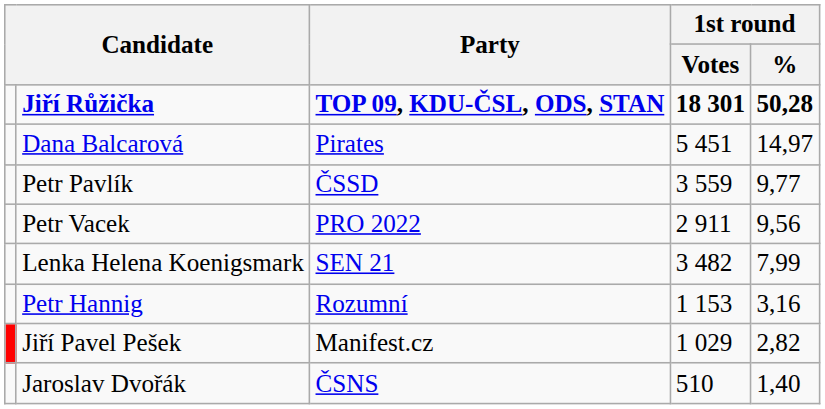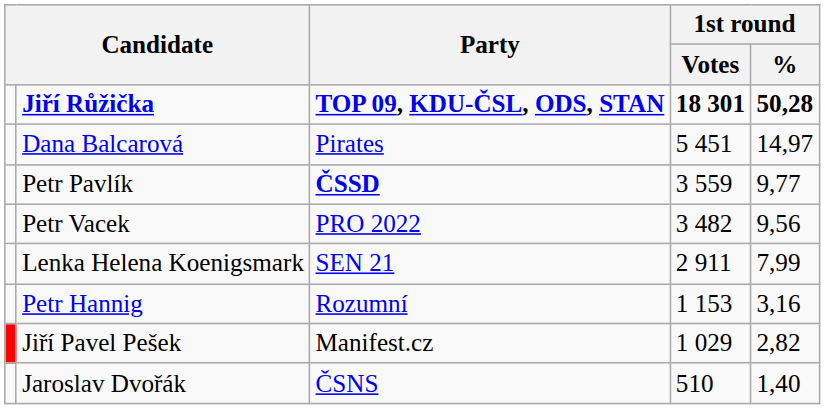Petr Pavlík | Party: normal -> bold
Petr Vacek | 1st round / Votes: 2 911 -> 3 482
Lenka Helena Koenigsmark | 1st round / Votes: 3 482 -> 2 911
